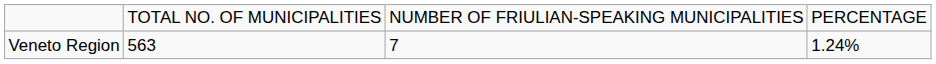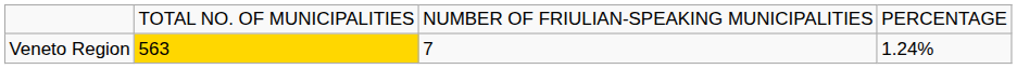Veneto Region | column 2: no background -> gold background
